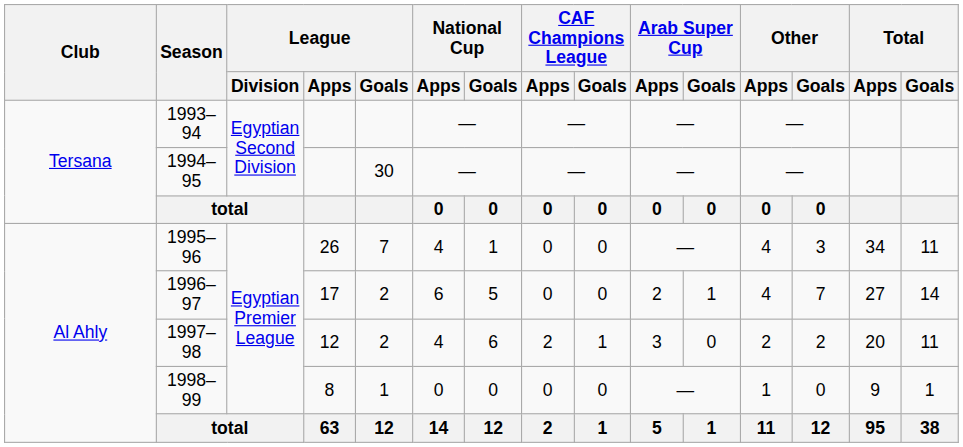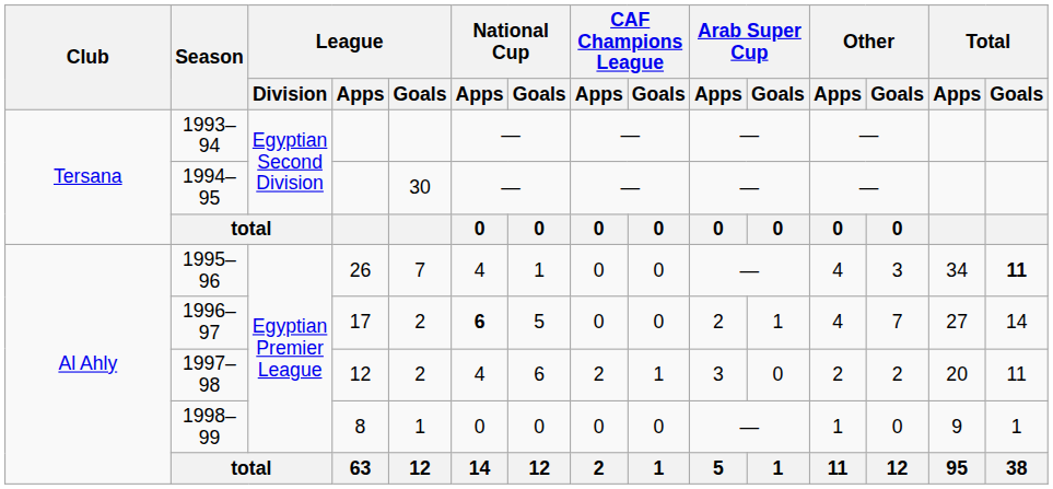1995–96 | Total / Goals: normal -> bold
1996–97 | National Cup / Apps: normal -> bold
